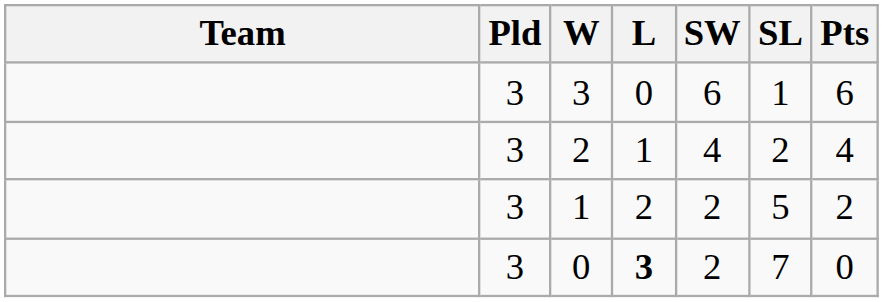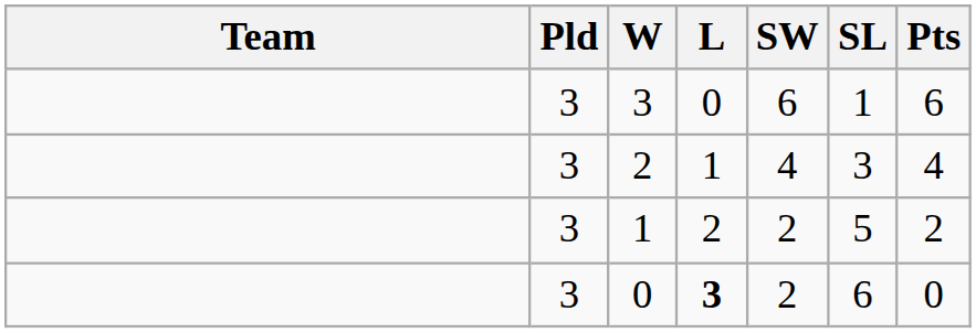row 3 | SL: 2 -> 3
row 5 | SL: 7 -> 6
